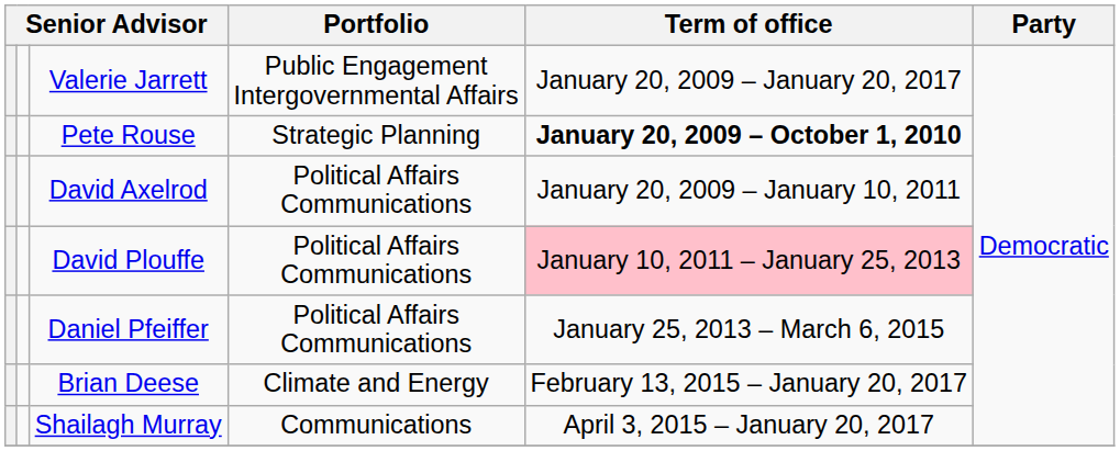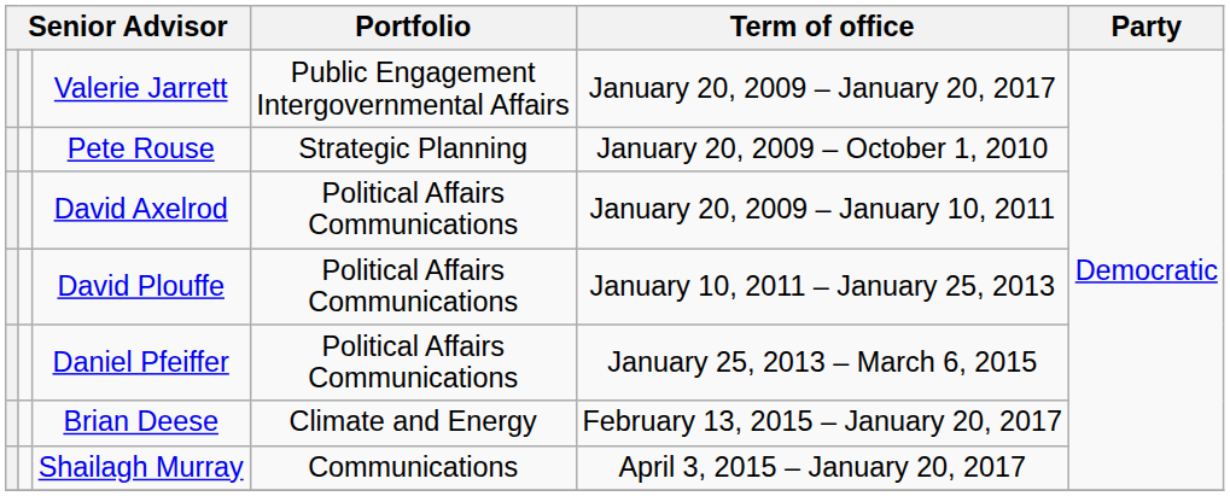Pete Rouse | Term of office: bold -> normal
David Plouffe | Term of office: pink background -> no background
